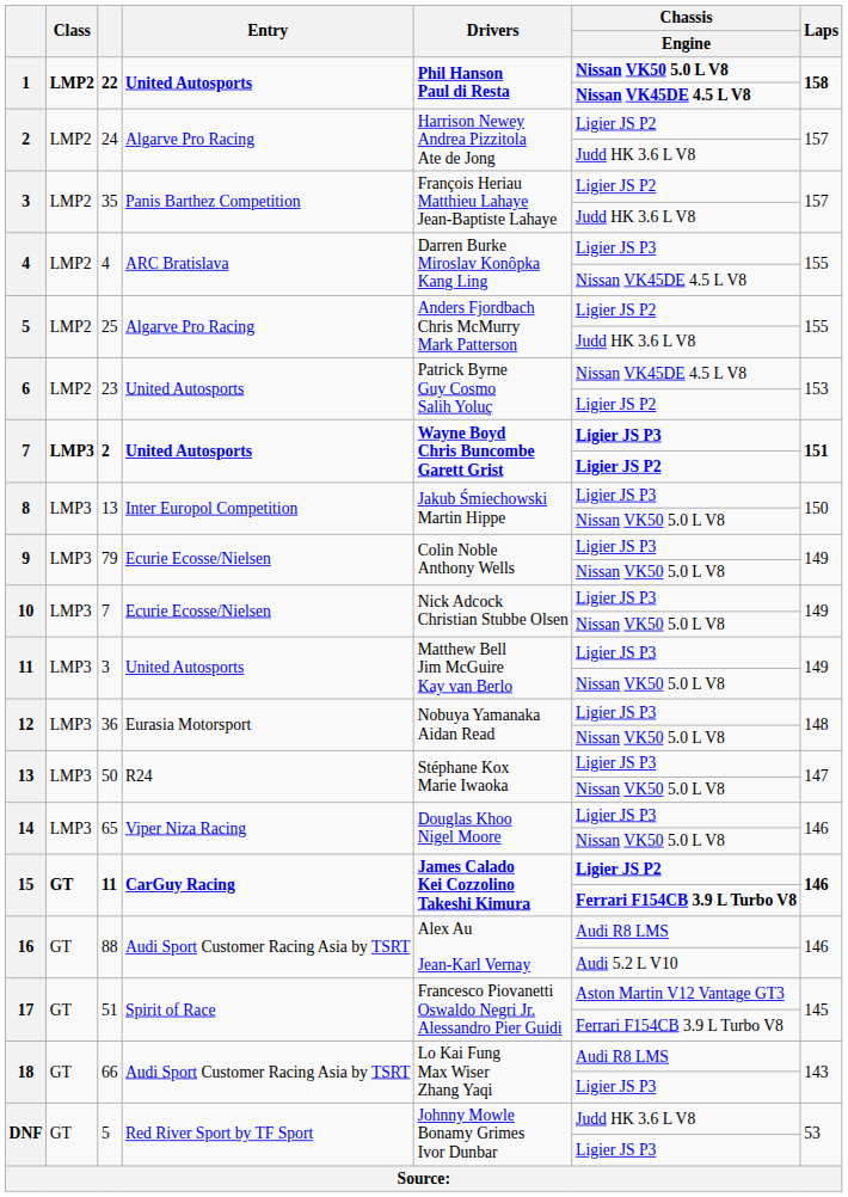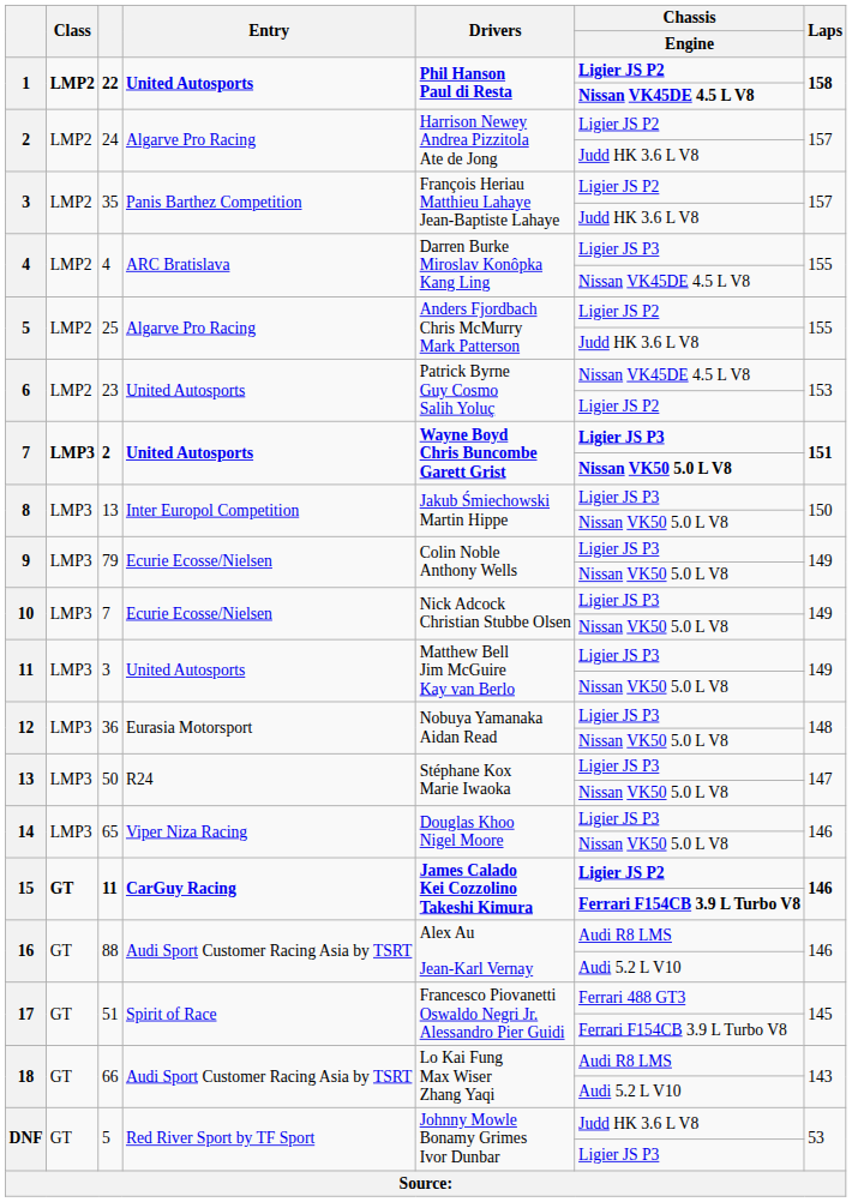row 3 | Chassis / Engine: Nissan VK50 5.0 L V8 -> Ligier JS P2
row 16 | Chassis / Engine: Ligier JS P2 -> Nissan VK50 5.0 L V8
row 35 | Chassis / Engine: Aston Martin V12 Vantage GT3 -> Ferrari 488 GT3
row 38 | Chassis / Engine: Ligier JS P3 -> Audi 5.2 L V10
